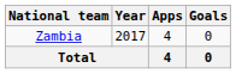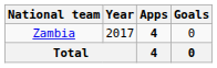Zambia | Apps: normal -> bold
